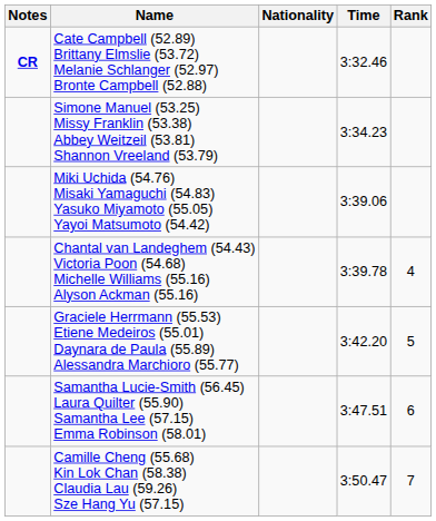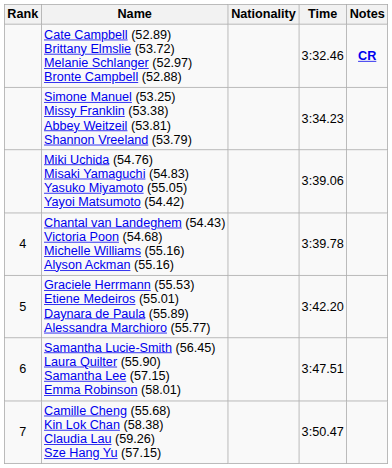columns swapped: Rank <-> Notes
